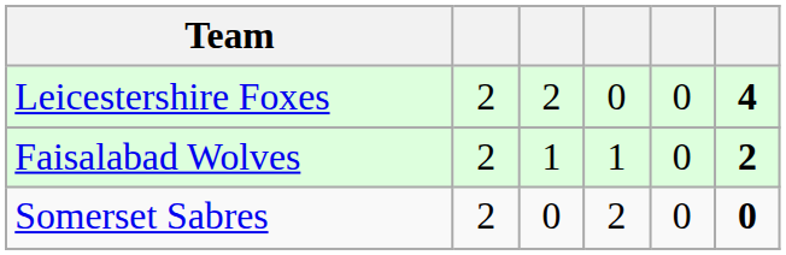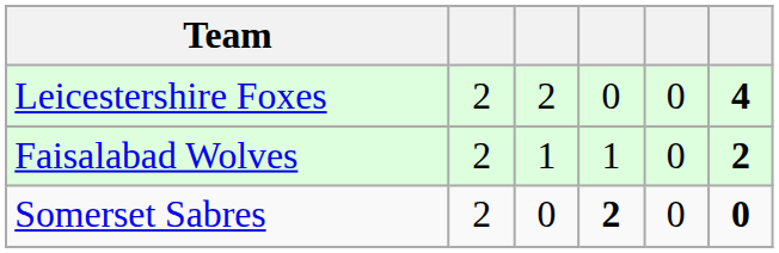Somerset Sabres | column 4: normal -> bold
